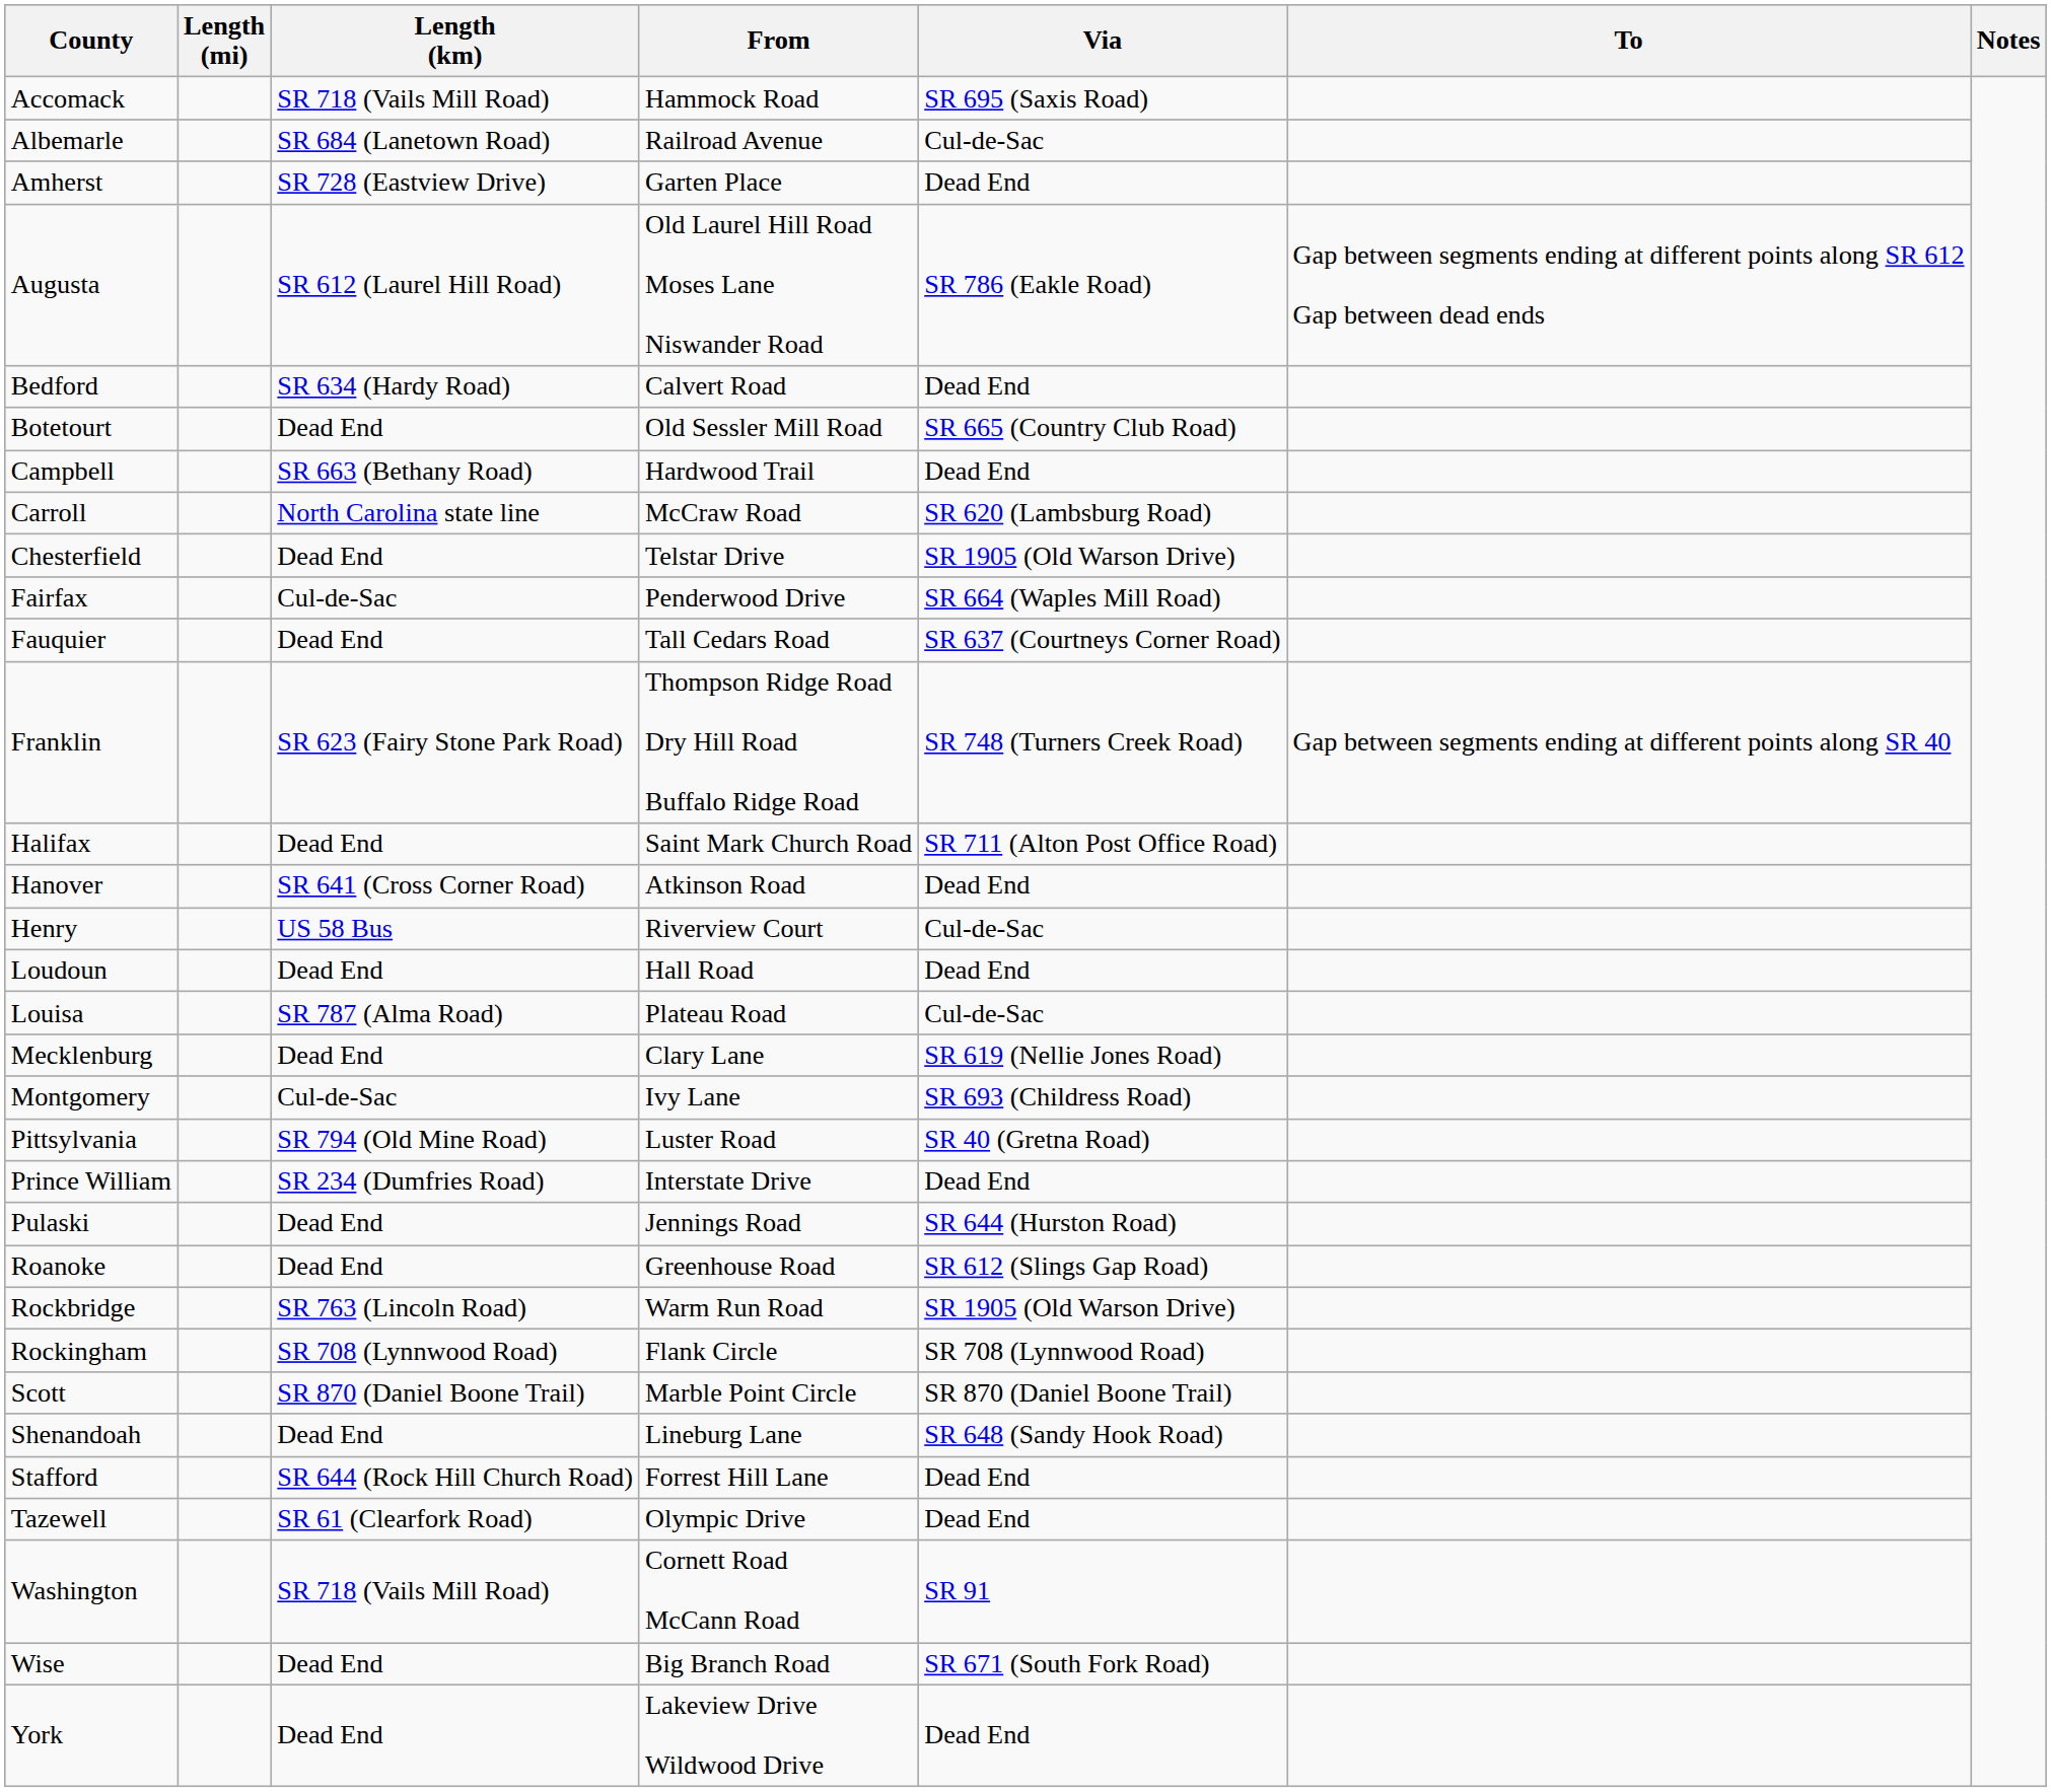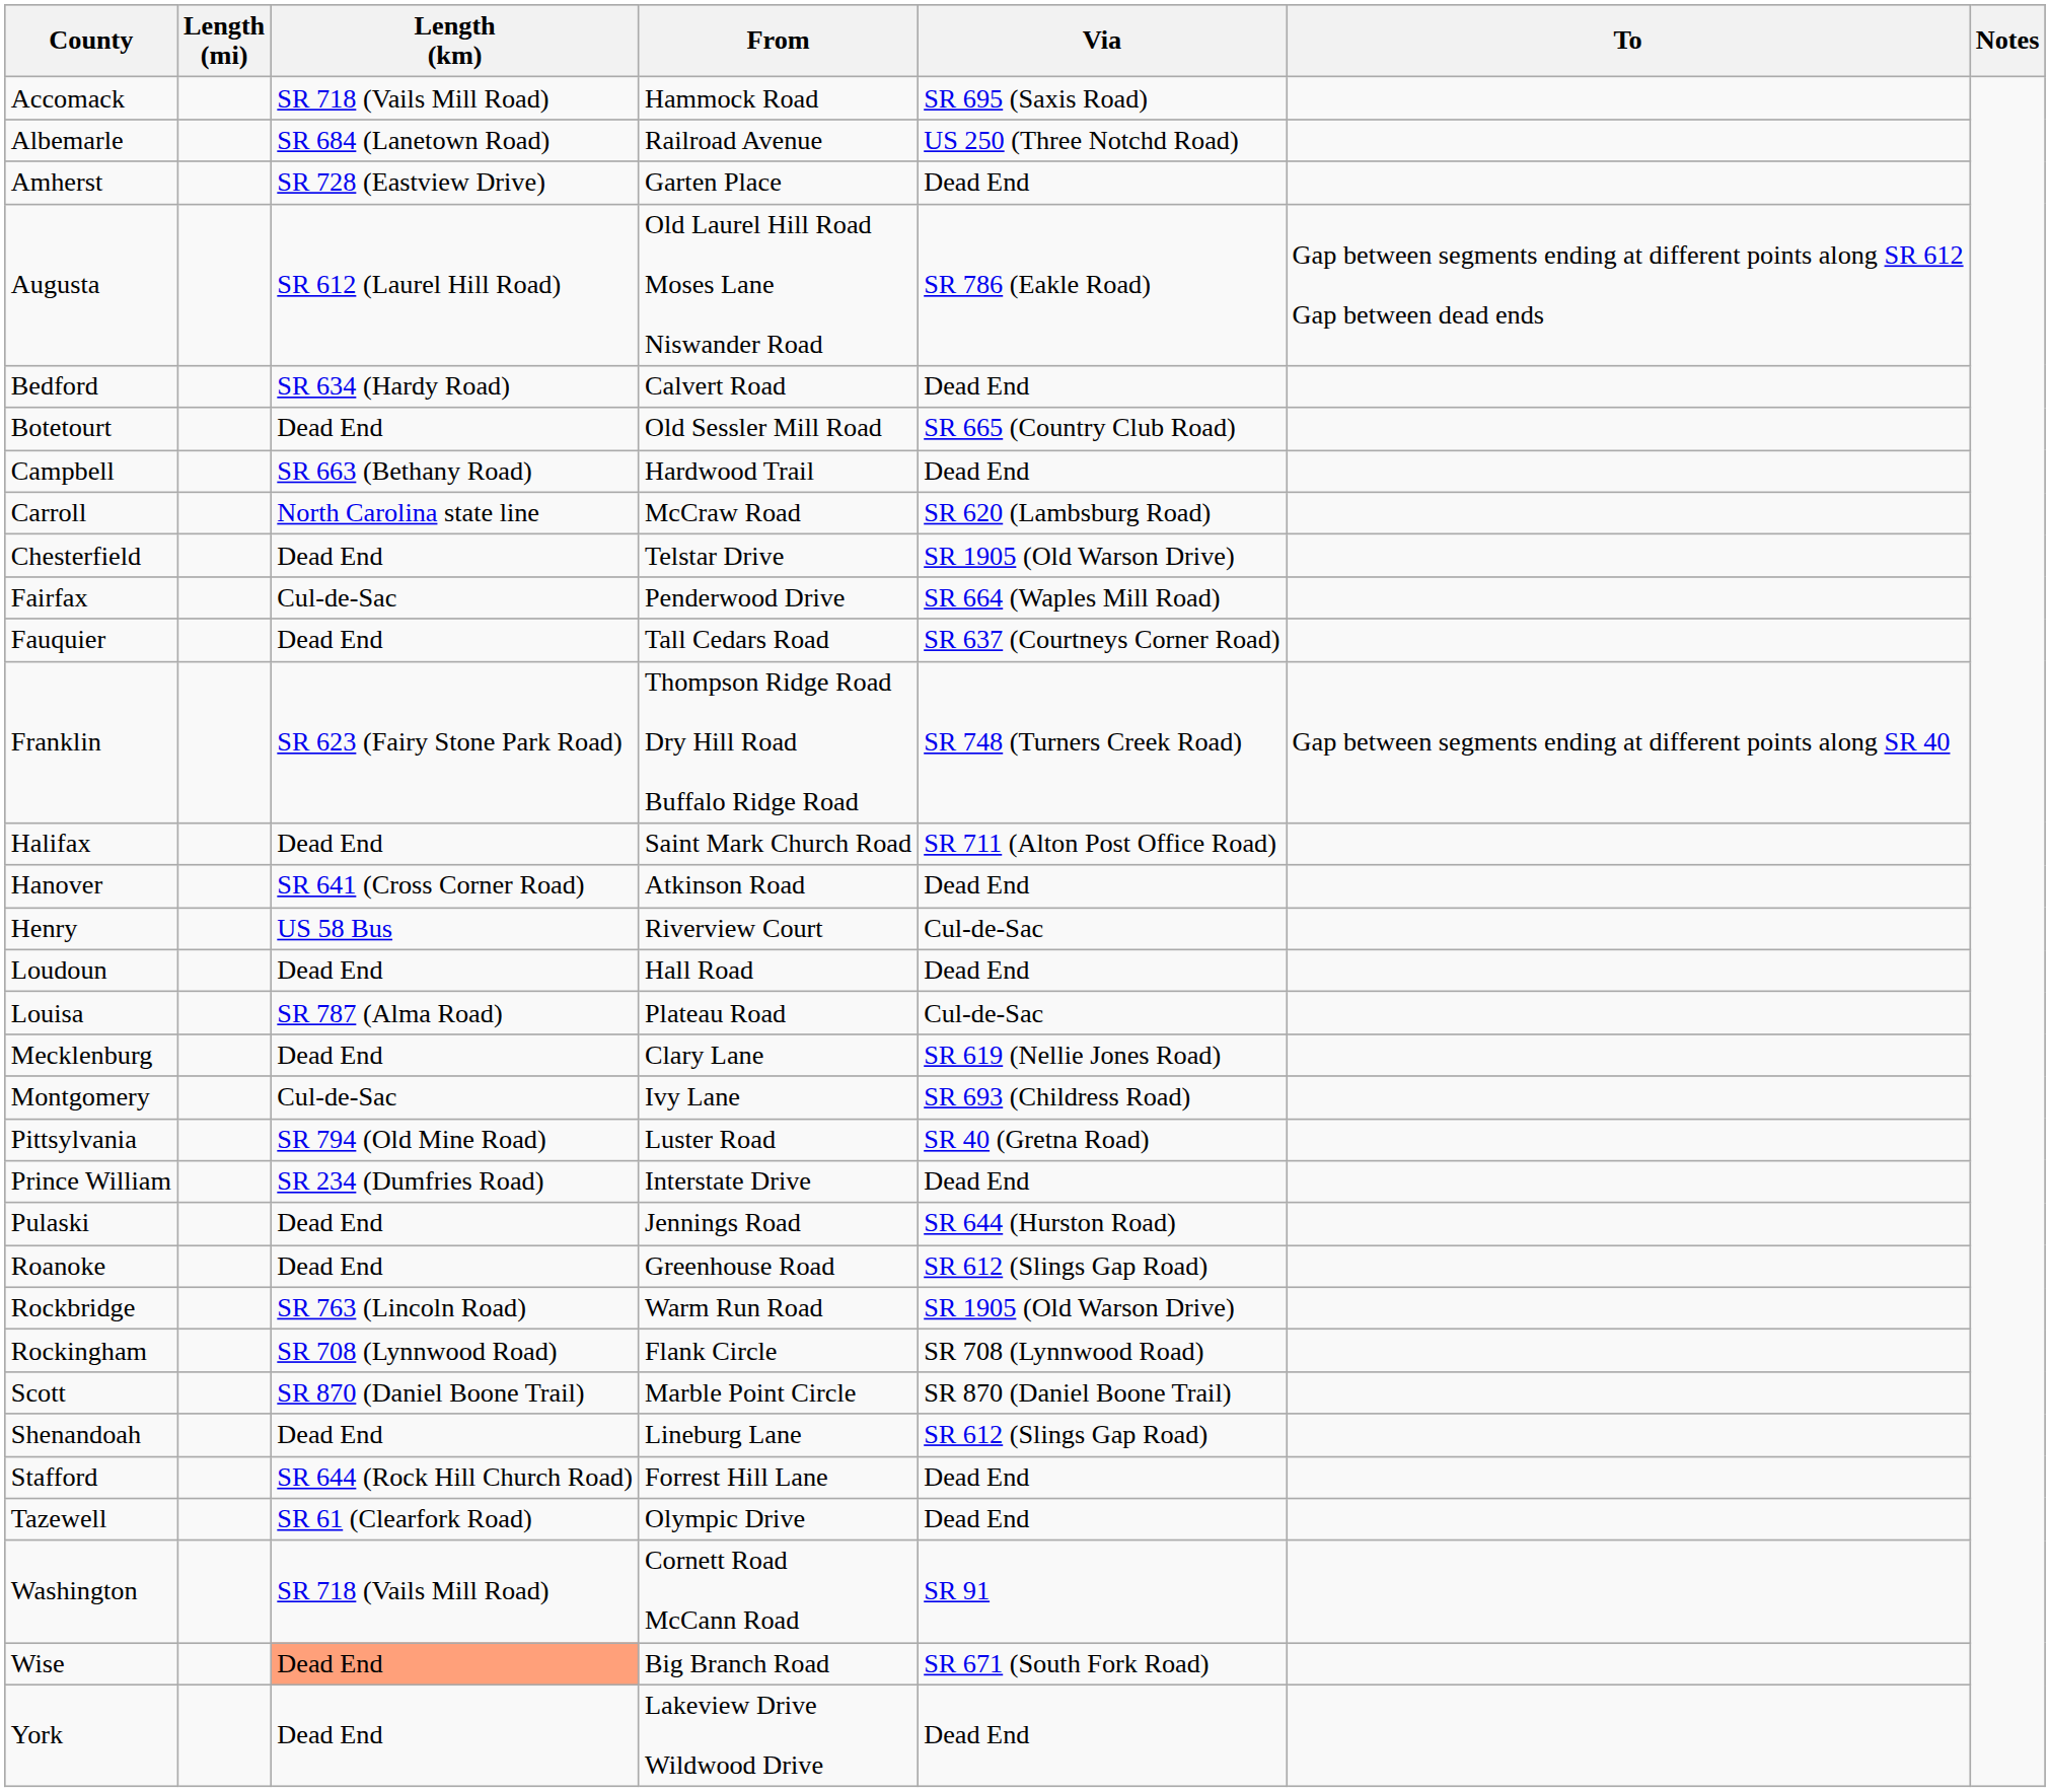Albemarle | Via: Cul-de-Sac -> US 250 (Three Notchd Road)
Shenandoah | Via: SR 648 (Sandy Hook Road) -> SR 612 (Slings Gap Road)
Wise | Length (km): no background -> lightsalmon background
